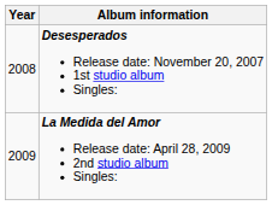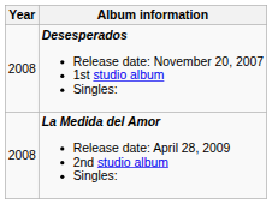row 3 | Year: 2009 -> 2008
